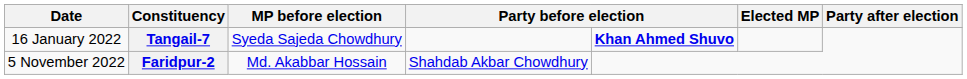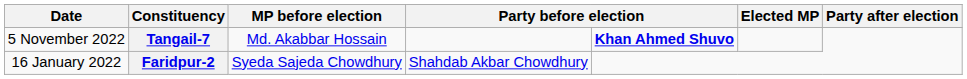Tangail-7 | Date: 16 January 2022 -> 5 November 2022
Tangail-7 | MP before election: Syeda Sajeda Chowdhury -> Md. Akabbar Hossain
Faridpur-2 | Date: 5 November 2022 -> 16 January 2022
Faridpur-2 | MP before election: Md. Akabbar Hossain -> Syeda Sajeda Chowdhury
